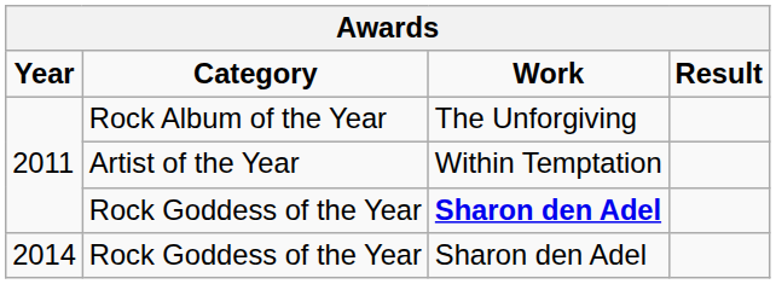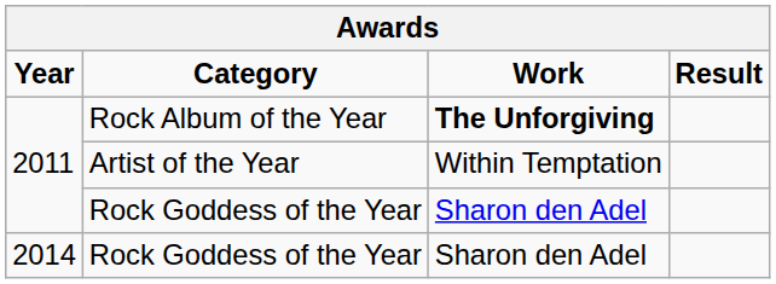Rock Album of the Year | Work: normal -> bold
2011 / Rock Goddess of the Year | Work: bold -> normal
